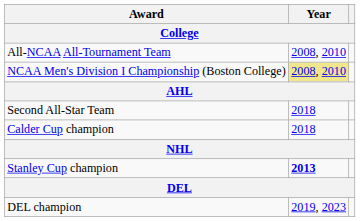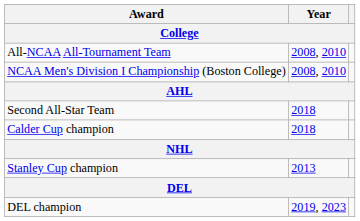NCAA Men's Division I Championship (Boston College) | Year: khaki background -> no background
Stanley Cup champion | Year: bold -> normal
